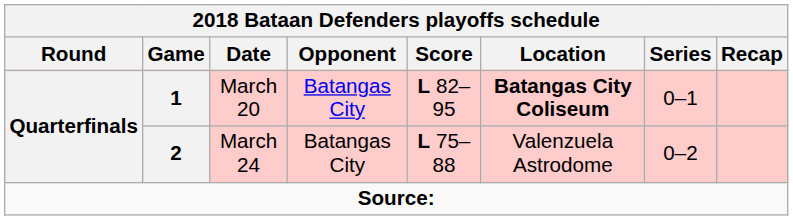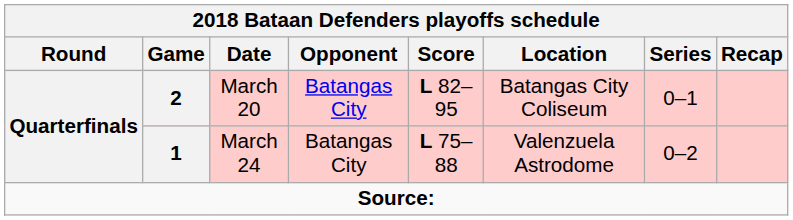March 20 | Game: 1 -> 2
March 20 | Location: bold -> normal
March 24 | Game: 2 -> 1
